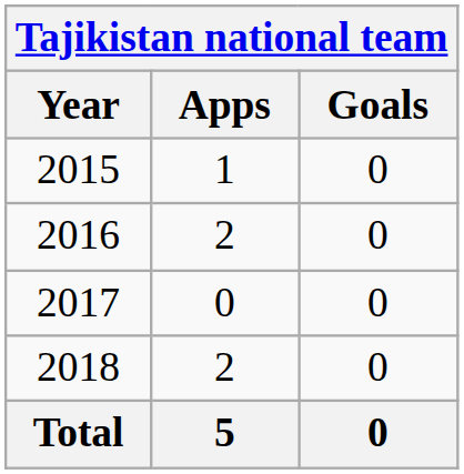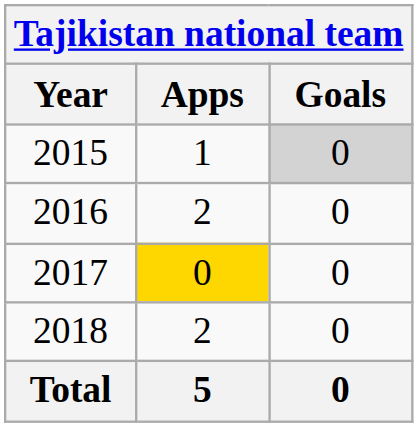2015 | Goals: no background -> lightgrey background
2017 | Apps: no background -> gold background
